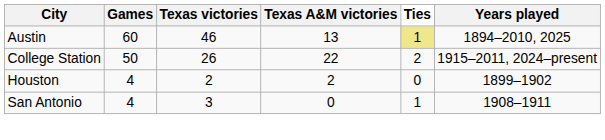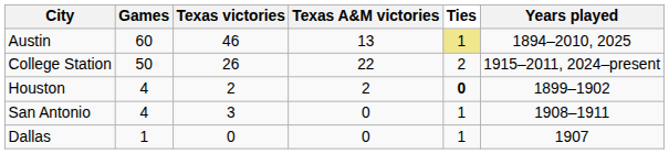Houston | Ties: normal -> bold
+ row: Dallas | 1 | 0 | 0 | 1 | 1907
